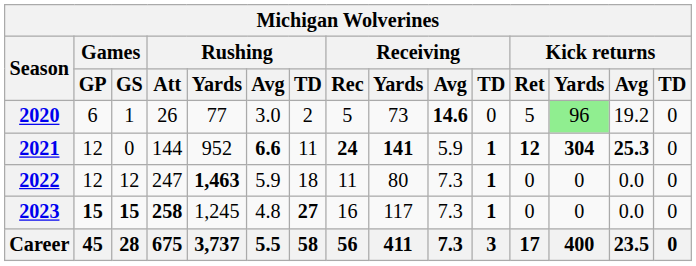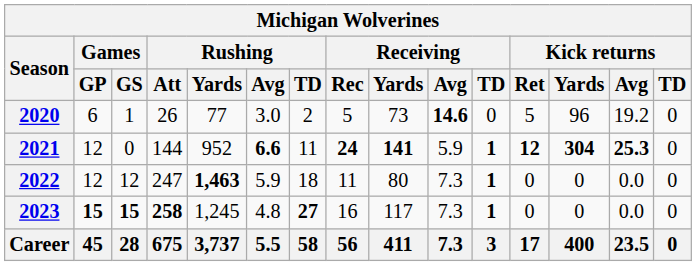2020 | Kick returns / Yards: lightgreen background -> no background
